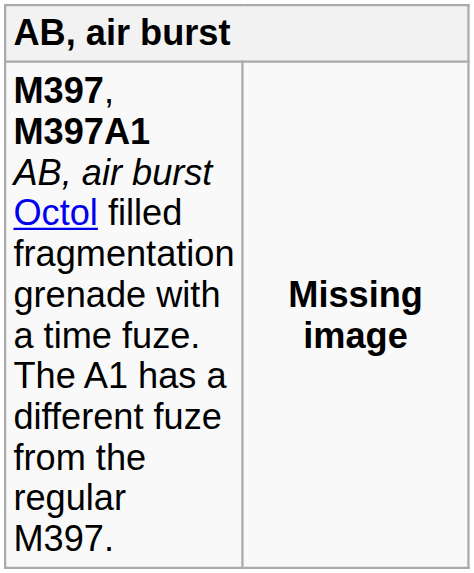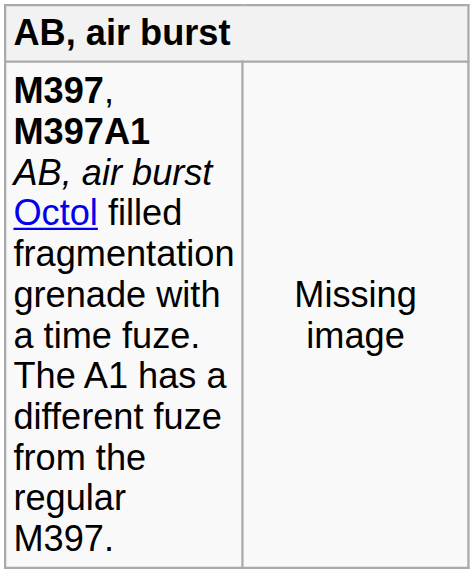row 2 | column 2: bold -> normal
